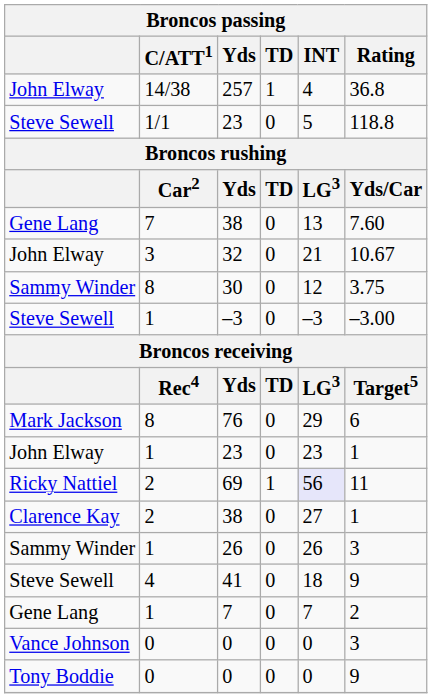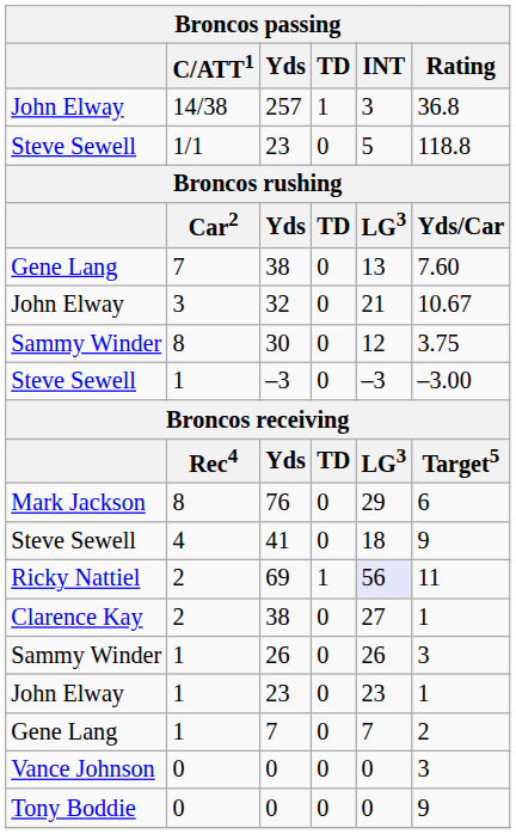257 | INT: 4 -> 3
rows swapped: 41 <-> John Elway / 23
